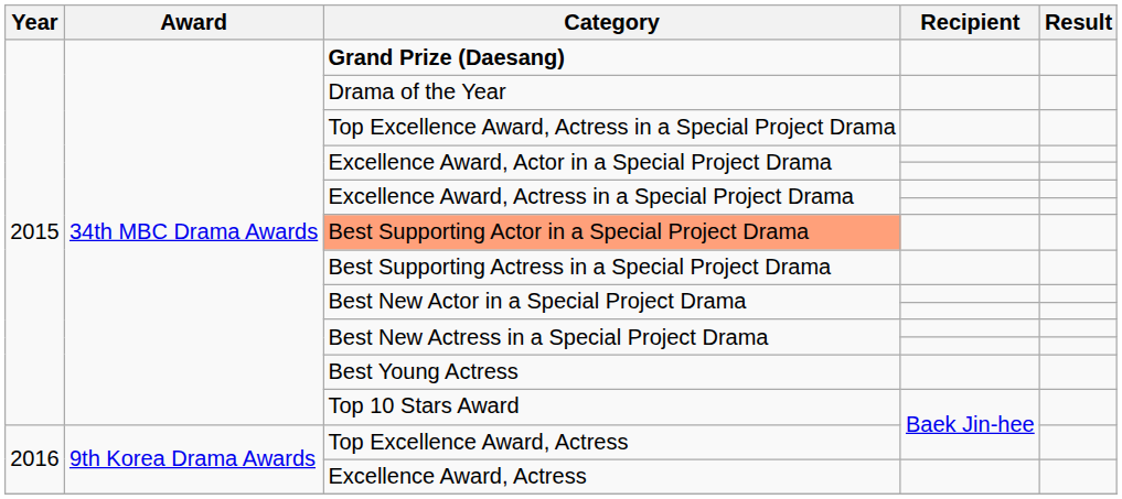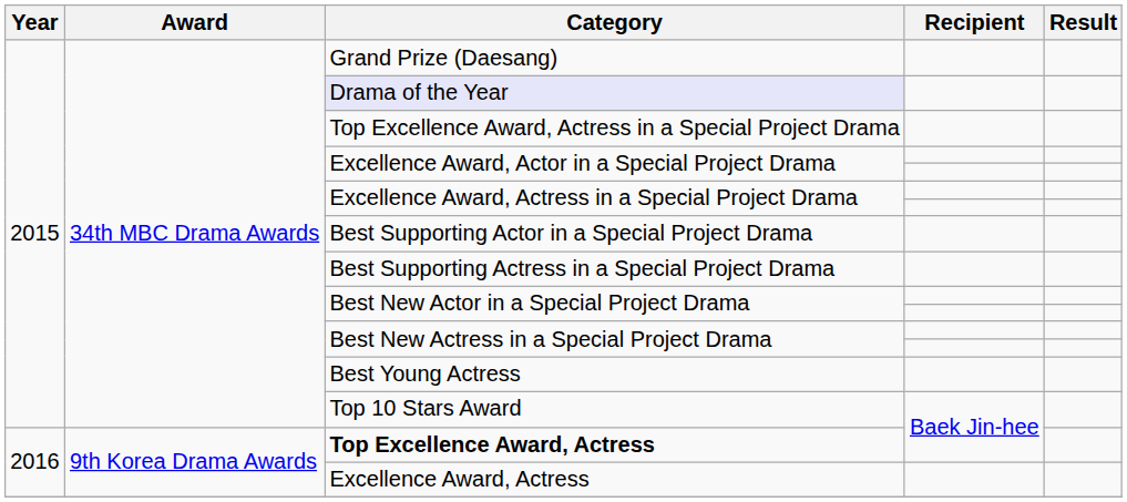Grand Prize (Daesang) | Category: bold -> normal
Drama of the Year | Category: no background -> lavender background
Best Supporting Actor in a Special Project Drama | Category: lightsalmon background -> no background
Top Excellence Award, Actress | Category: normal -> bold
